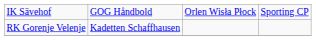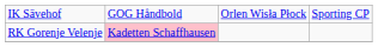RK Gorenje Velenje | column 2: no background -> pink background
